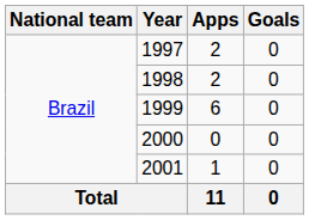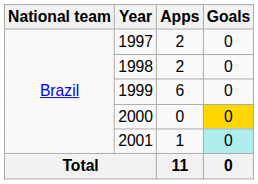2000 | Goals: no background -> gold background
2001 | Goals: no background -> paleturquoise background
